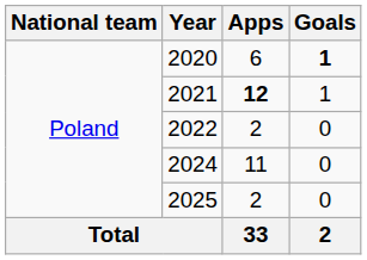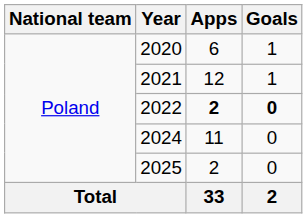2020 | Goals: bold -> normal
2021 | Apps: bold -> normal
2022 | Apps: normal -> bold
2022 | Goals: normal -> bold
